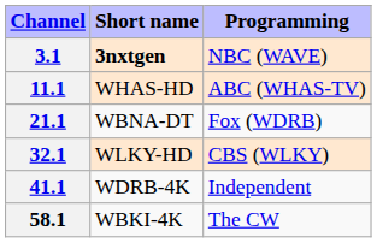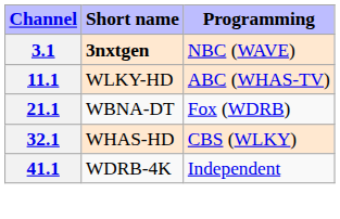11.1 | Short name: WHAS-HD -> WLKY-HD
32.1 | Short name: WLKY-HD -> WHAS-HD
- row: 58.1 | WBKI-4K | The CW
